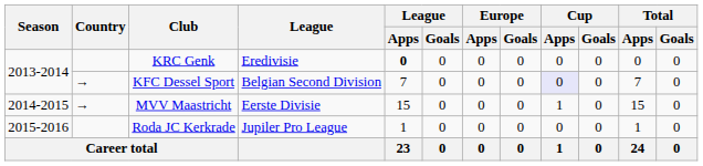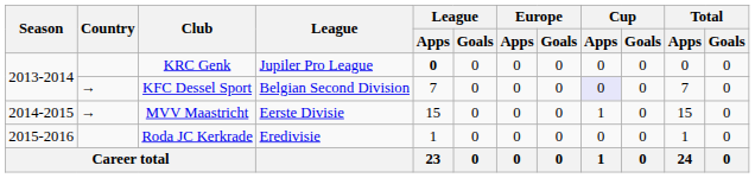KRC Genk | League: Eredivisie -> Jupiler Pro League
Roda JC Kerkrade | League: Jupiler Pro League -> Eredivisie
